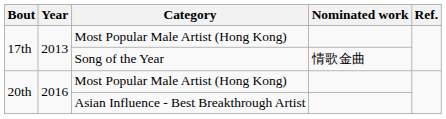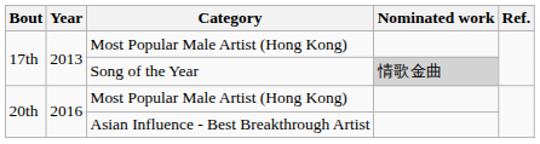Song of the Year | Nominated work: no background -> lightgrey background
